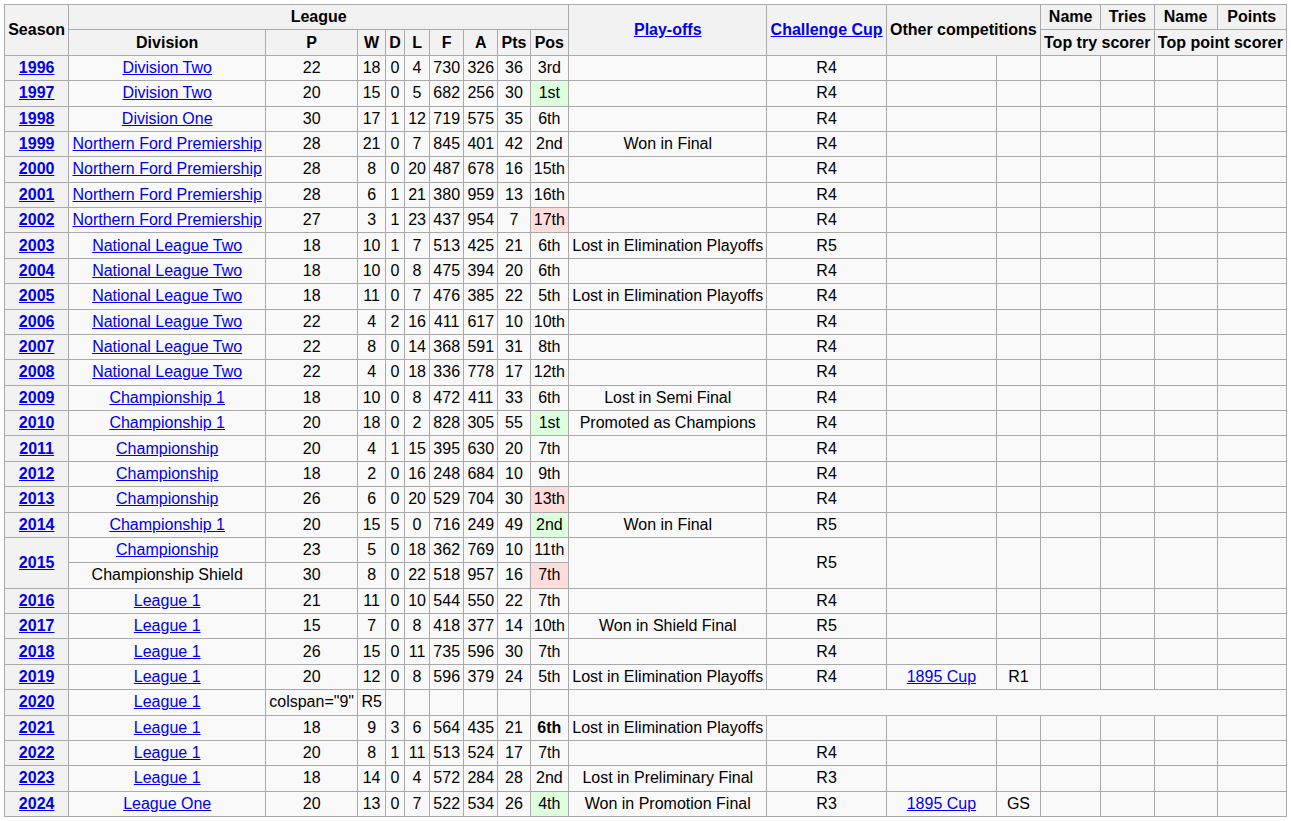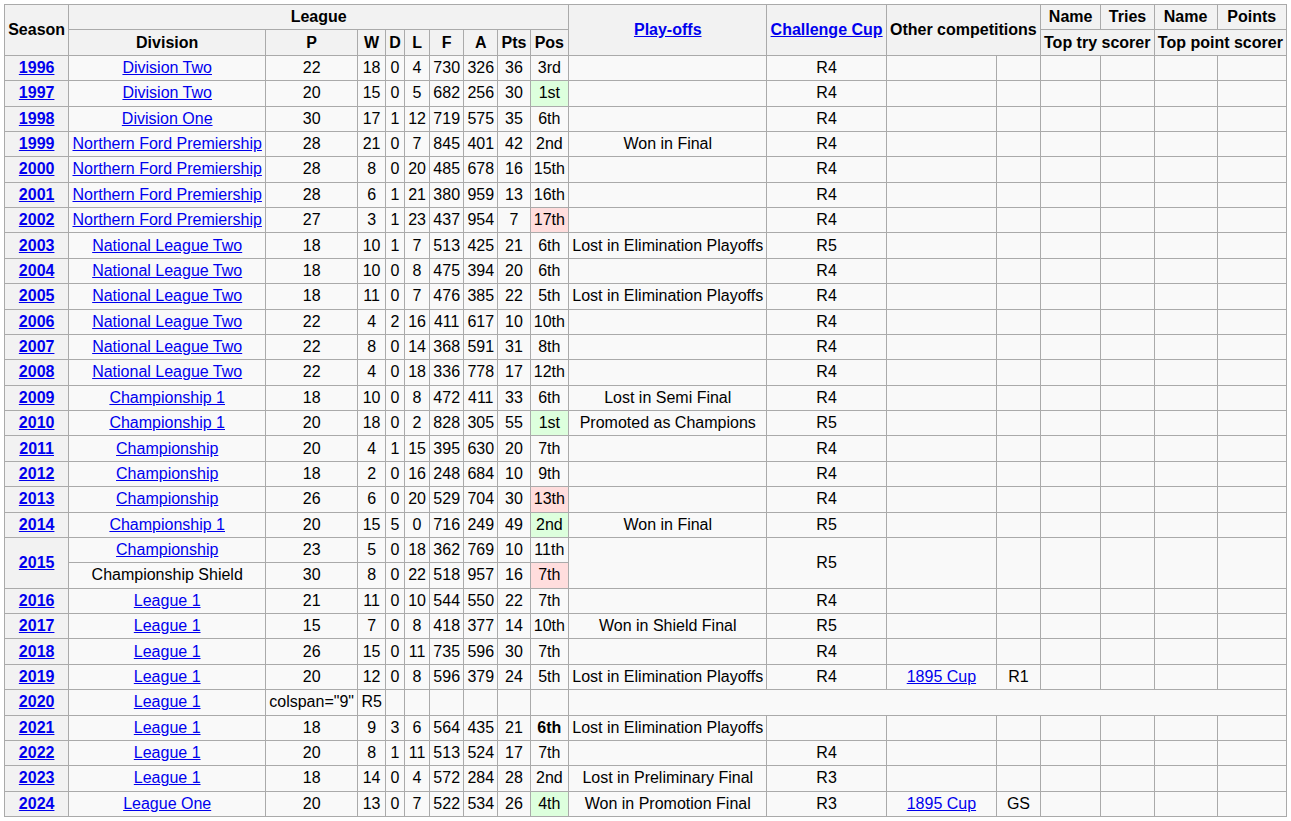2000 | League / F: 487 -> 485
2010 | Challenge Cup: R4 -> R5
